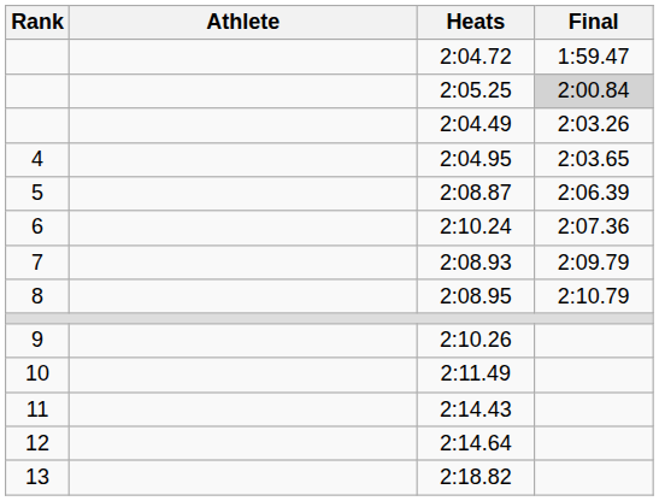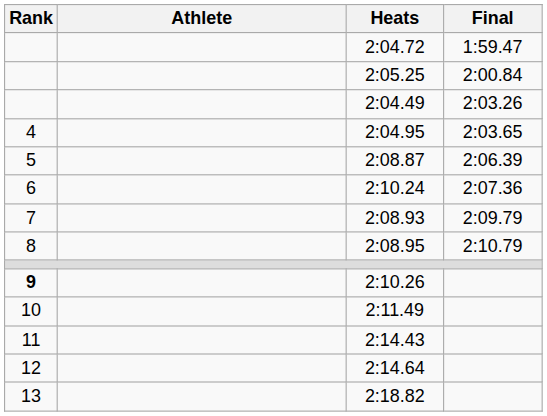2:05.25 | Final: lightgrey background -> no background
2:10.26 | Rank: normal -> bold
